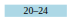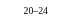row 1 | column 1: lightblue background -> no background
